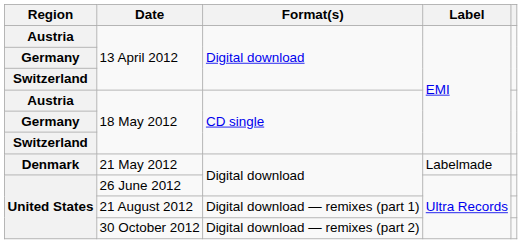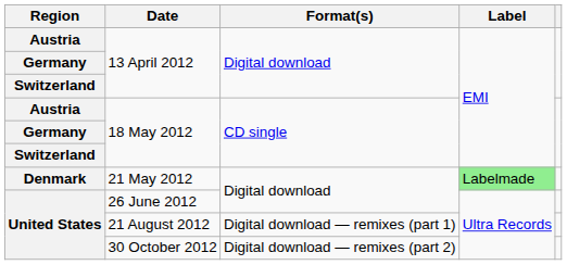21 May 2012 | Label: no background -> lightgreen background
